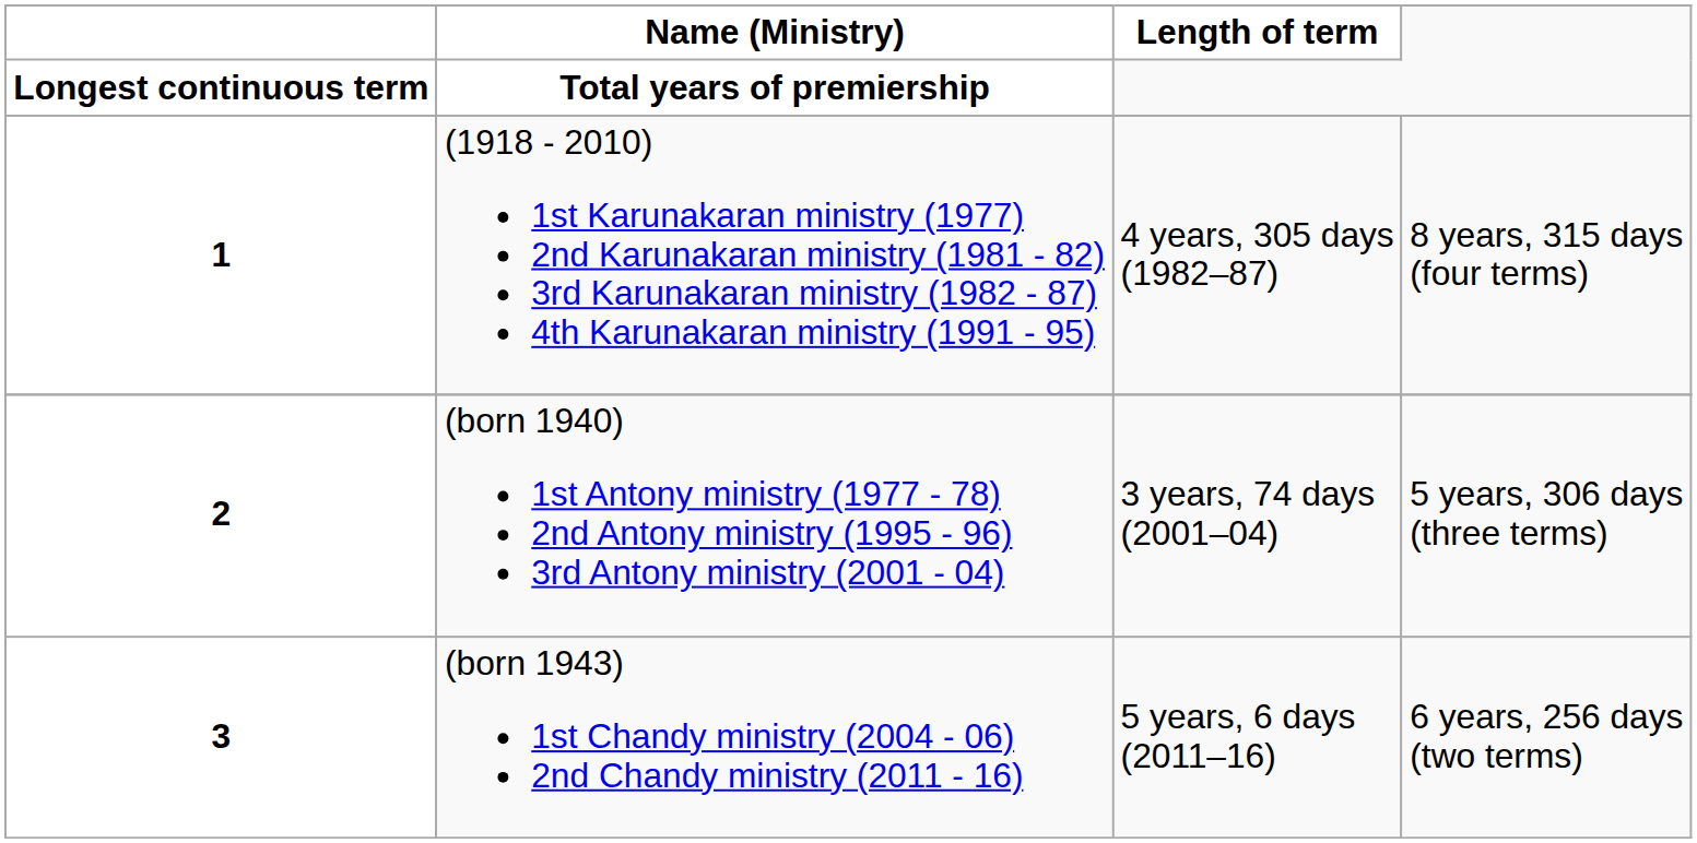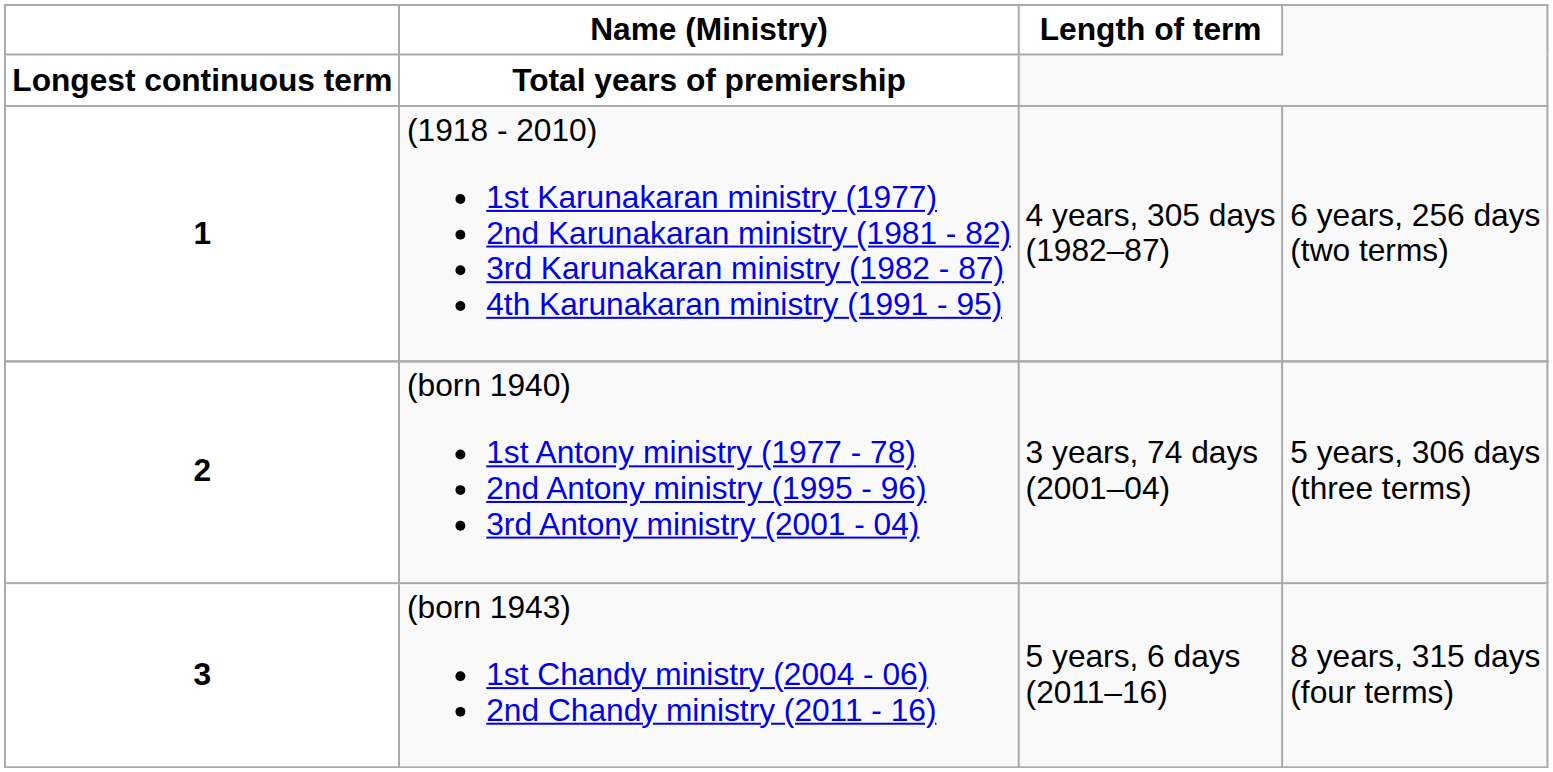1 | column 4: 8 years, 315 days (four terms) -> 6 years, 256 days (two terms)
3 | column 4: 6 years, 256 days (two terms) -> 8 years, 315 days (four terms)
